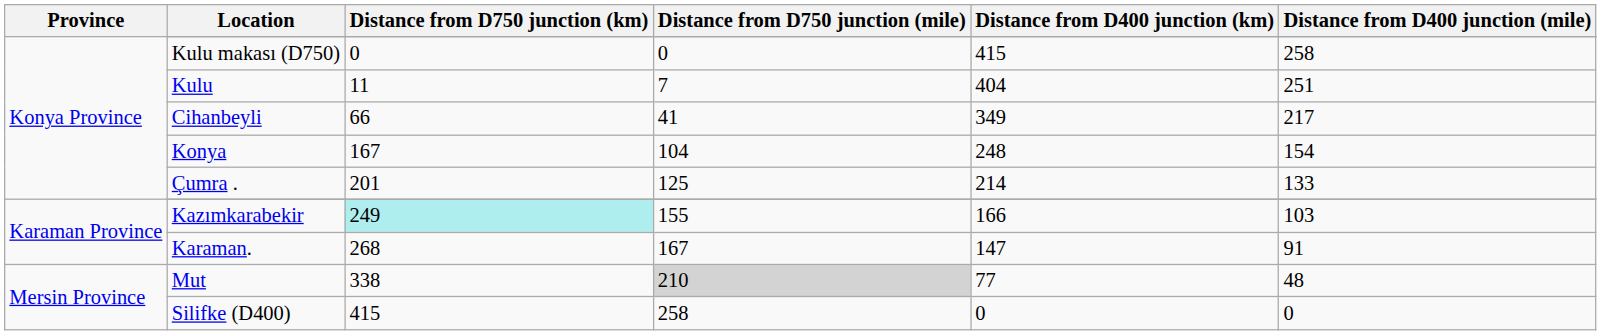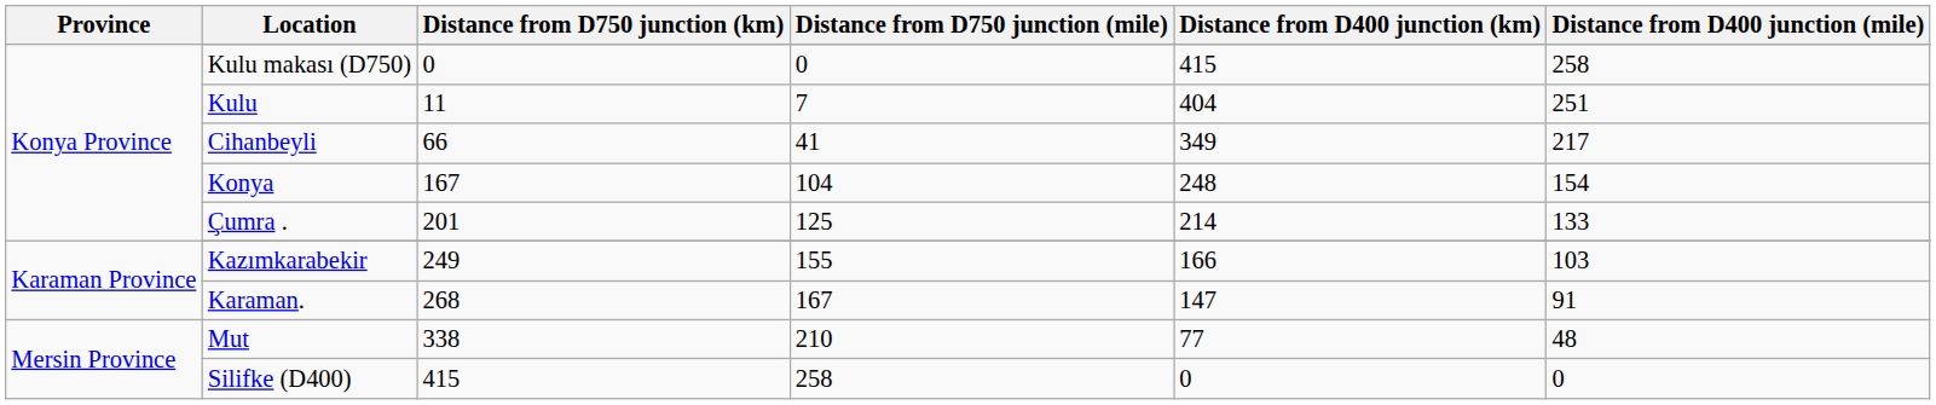Kazımkarabekir | Distance from D750 junction (km): paleturquoise background -> no background
Mut | Distance from D750 junction (mile): lightgrey background -> no background
